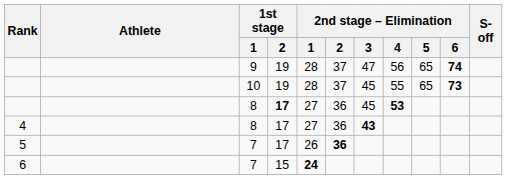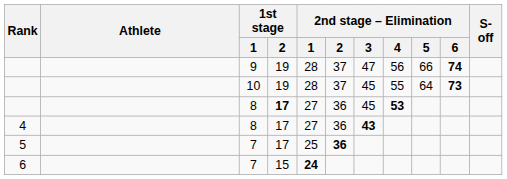row 3 | 2nd stage – Elimination / 5: 65 -> 66
row 4 | 2nd stage – Elimination / 5: 65 -> 64
row 7 | 2nd stage – Elimination / 1: 26 -> 25
